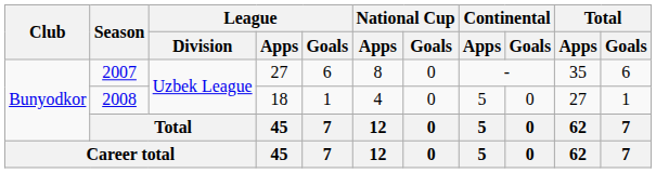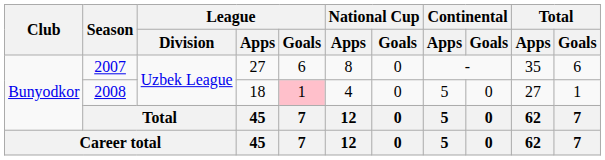2008 | League / Goals: no background -> pink background
